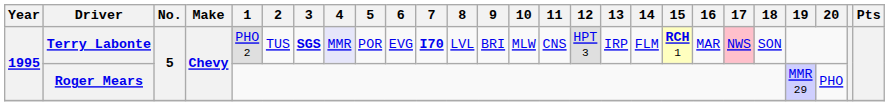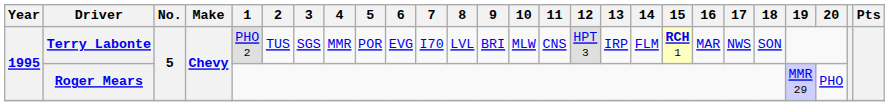Terry Labonte | 3: bold -> normal
Terry Labonte | 4: lavender background -> no background
Terry Labonte | 7: bold -> normal
Terry Labonte | 17: pink background -> no background
